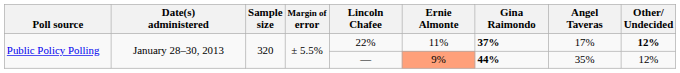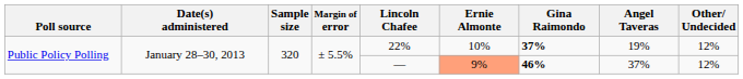row 2 | Ernie Almonte: 11% -> 10%
row 2 | Angel Taveras: 17% -> 19%
row 2 | Other/ Undecided: bold -> normal
row 3 | Gina Raimondo: 44% -> 46%
row 3 | Angel Taveras: 35% -> 37%
